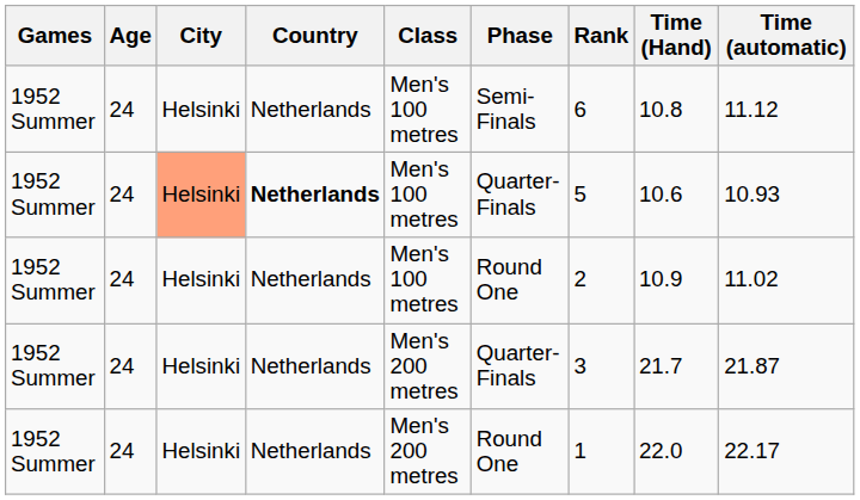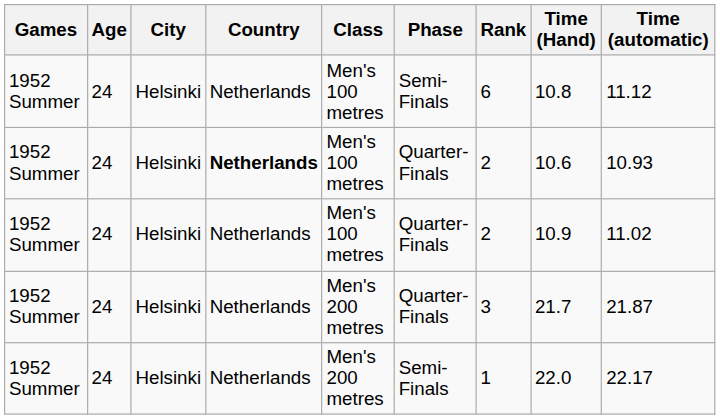row 3 | City: lightsalmon background -> no background
row 3 | Rank: 5 -> 2
row 4 | Phase: Round One -> Quarter-Finals
row 6 | Phase: Round One -> Semi-Finals
